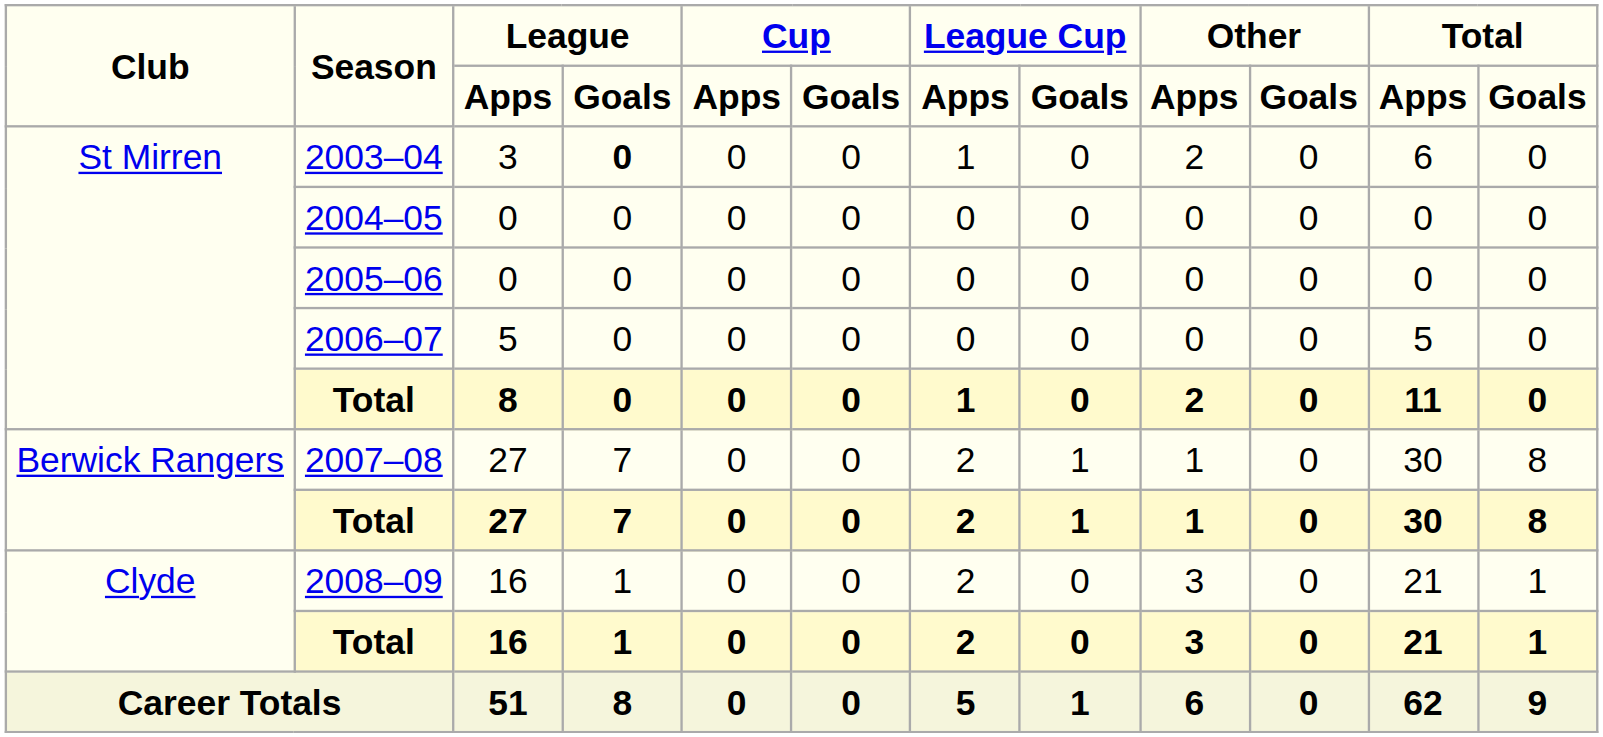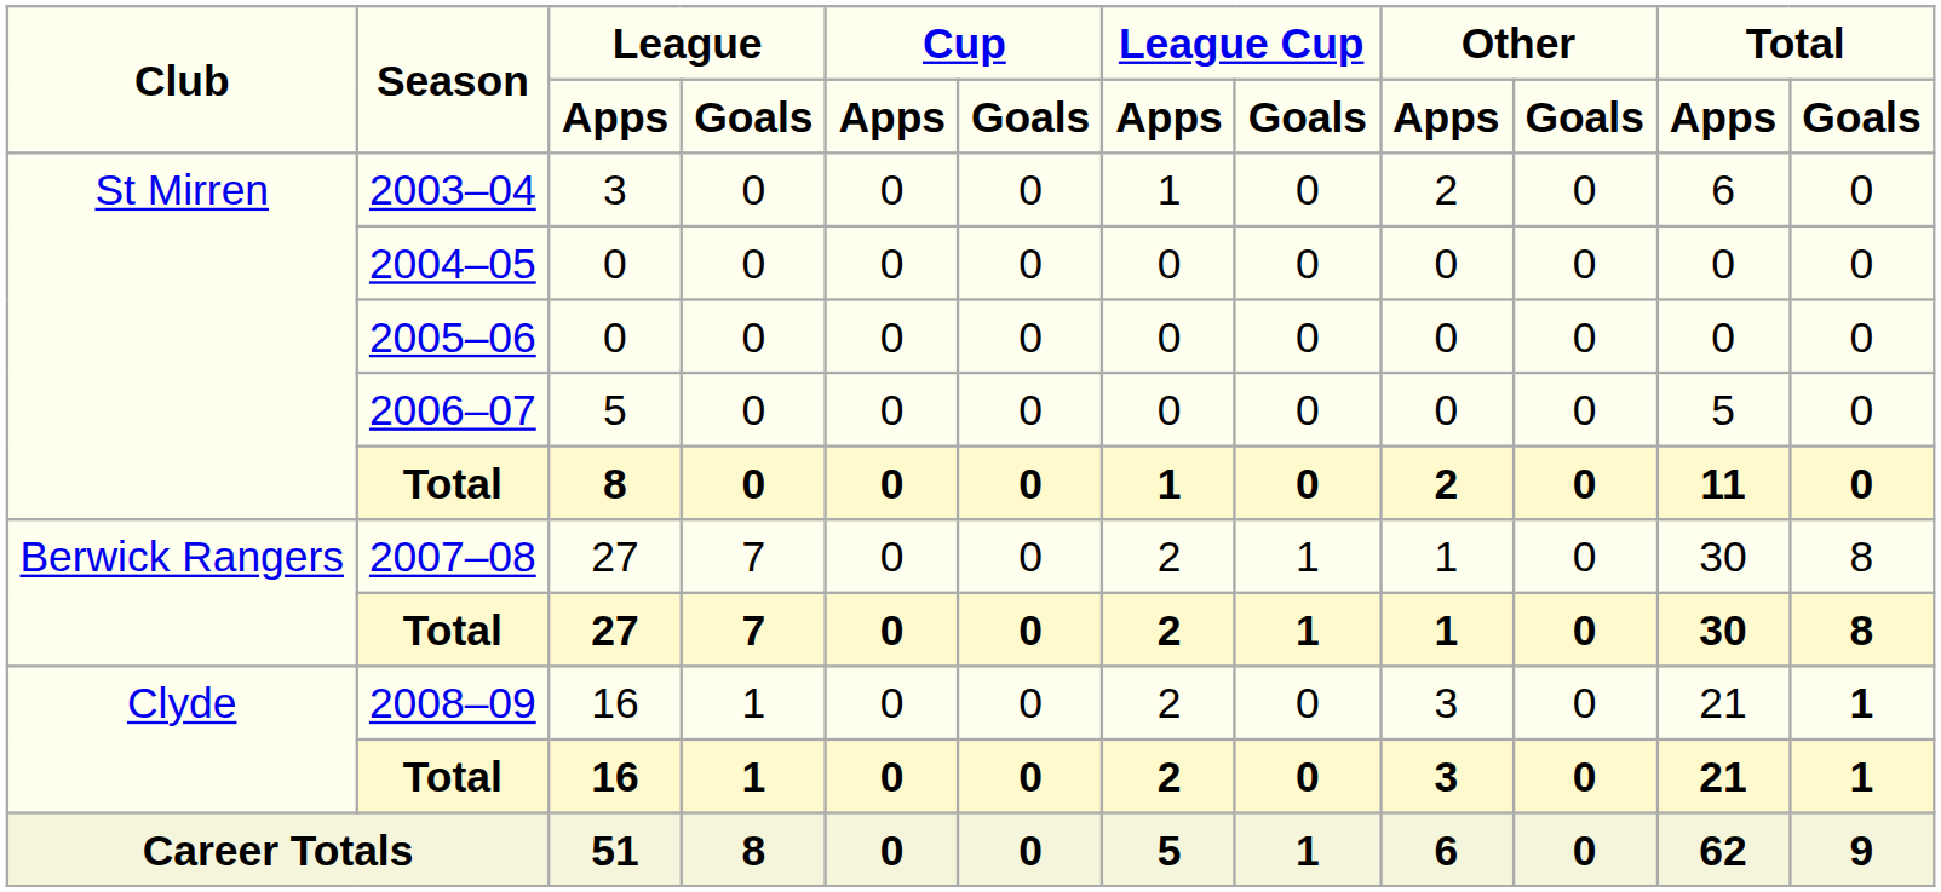2003–04 | League / Goals: bold -> normal
2008–09 | Total / Goals: normal -> bold
